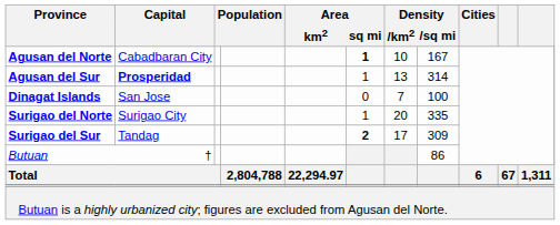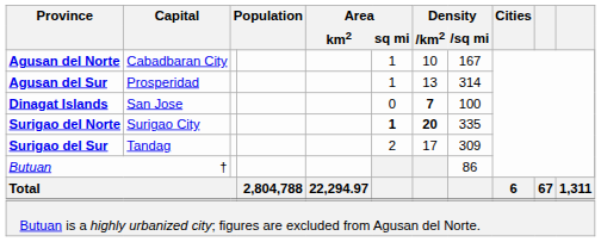Agusan del Norte | Area / sq mi: bold -> normal
Agusan del Sur | Capital: bold -> normal
Dinagat Islands | Density / km2: normal -> bold
Surigao del Norte | Area / sq mi: normal -> bold
Surigao del Norte | Density / km2: normal -> bold
Surigao del Sur | Area / sq mi: bold -> normal
